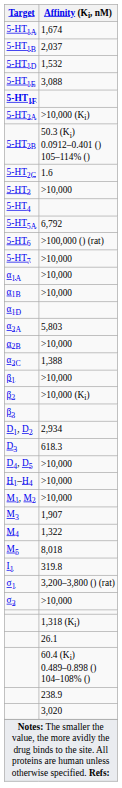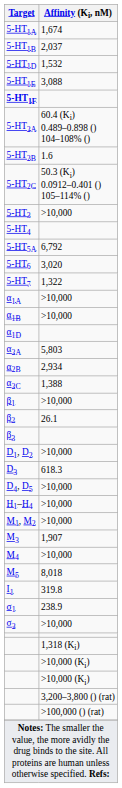row 7 | Affinity (Ki, nM): >10,000 (Ki) -> 60.4 (Ki) 0.489–0.898 () 104–108% ()
row 8 | Affinity (Ki, nM): 50.3 (Ki) 0.0912–0.401 () 105–114% () -> 1.6
row 9 | Affinity (Ki, nM): 1.6 -> 50.3 (Ki) 0.0912–0.401 () 105–114% ()
row 13 | Affinity (Ki, nM): >100,000 () (rat) -> 3,020
row 14 | Affinity (Ki, nM): >10,000 -> 1,322
row 19 | Affinity (Ki, nM): >10,000 -> 2,934
row 22 | Affinity (Ki, nM): >10,000 (Ki) -> 26.1
row 24 | Affinity (Ki, nM): 2,934 -> >10,000
row 30 | Affinity (Ki, nM): 1,322 -> >10,000
row 33 | Affinity (Ki, nM): 3,200–3,800 () (rat) -> 238.9
row 37 | Affinity (Ki, nM): 26.1 -> >10,000 (Ki)
row 38 | Affinity (Ki, nM): 60.4 (Ki) 0.489–0.898 () 104–108% () -> >10,000 (Ki)
row 39 | Affinity (Ki, nM): 238.9 -> 3,200–3,800 () (rat)
row 40 | Affinity (Ki, nM): 3,020 -> >100,000 () (rat)
